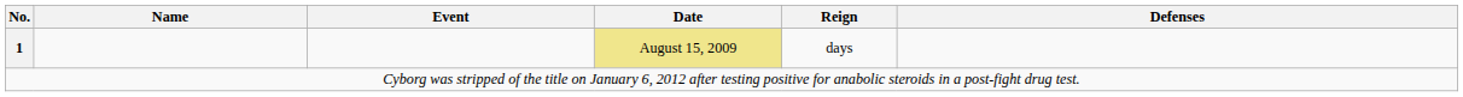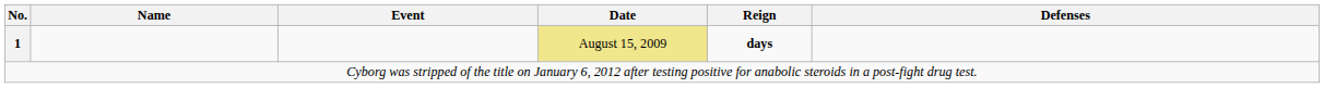1 | Reign: normal -> bold
